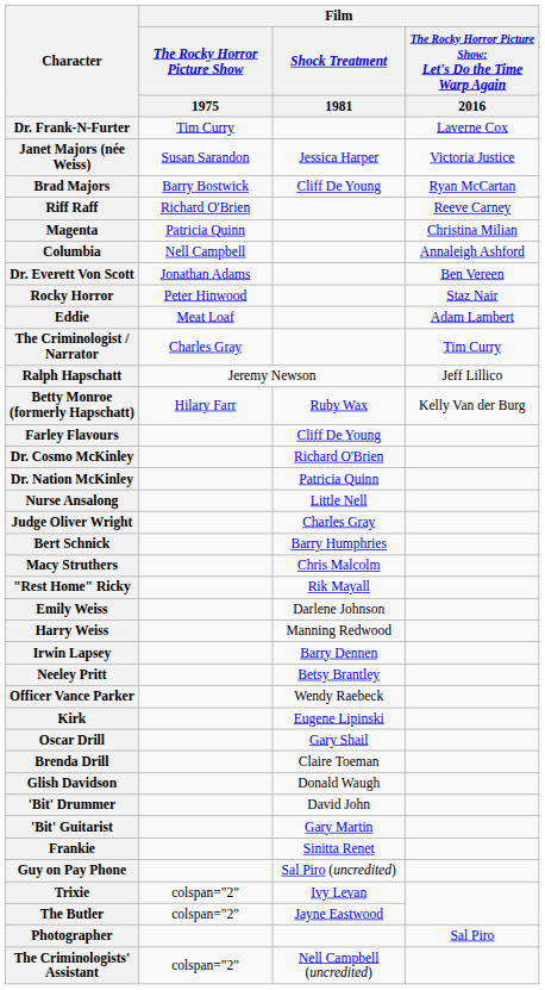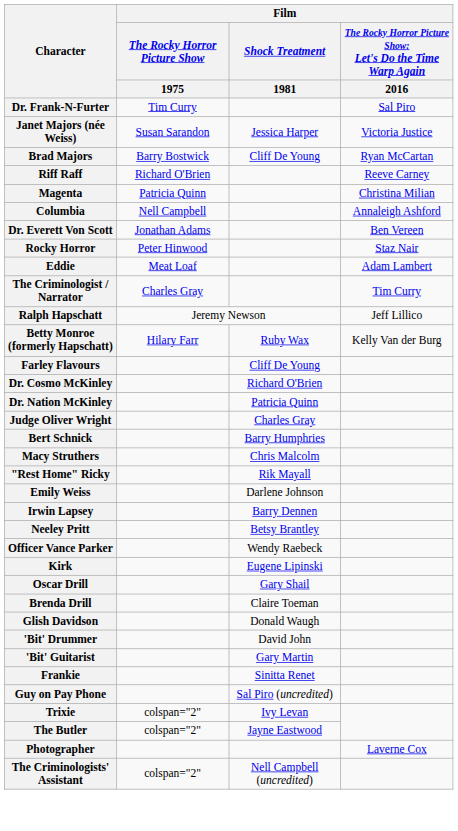Dr. Frank-N-Furter | column 4: Laverne Cox -> Sal Piro
- row: Nurse Ansalong | Little Nell
- row: Harry Weiss | Manning Redwood
Photographer | column 4: Sal Piro -> Laverne Cox
